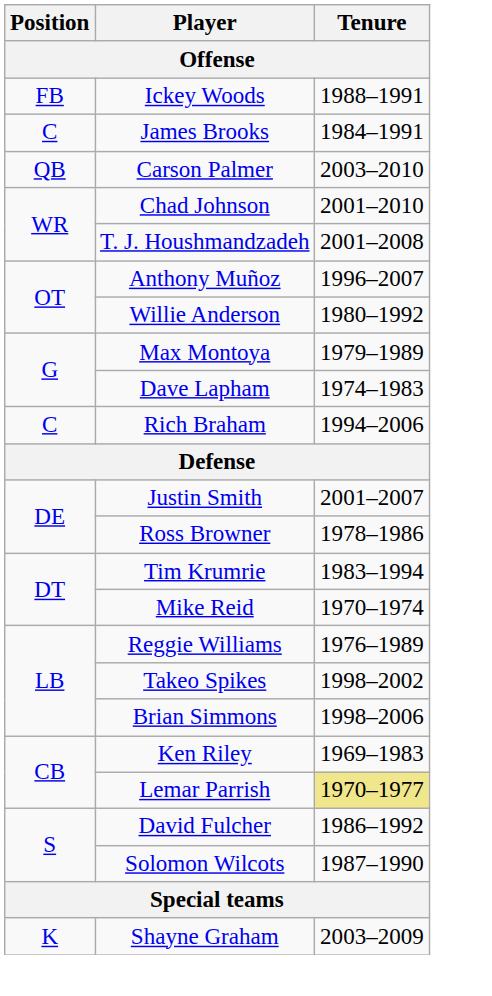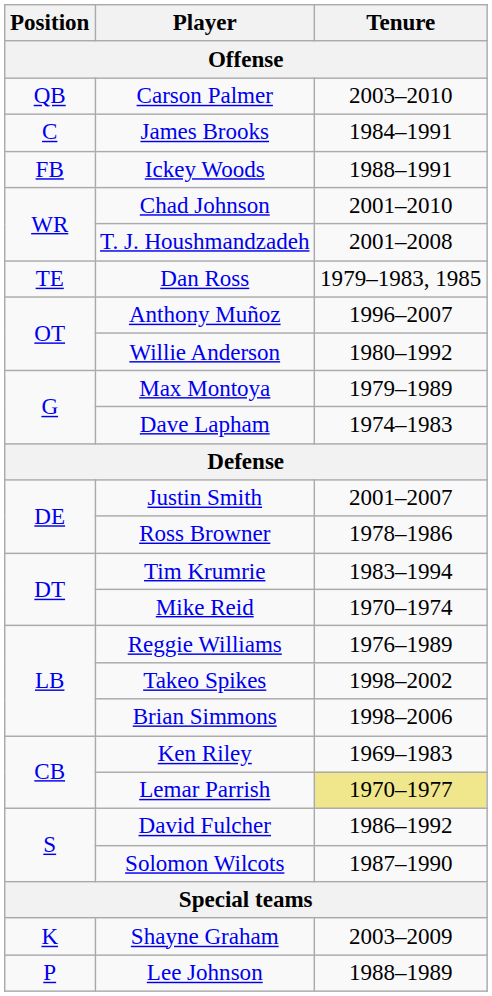rows swapped: Carson Palmer <-> Ickey Woods
+ row: TE | Dan Ross | 1979–1983, 1985
- row: C | Rich Braham | 1994–2006
+ row: P | Lee Johnson | 1988–1989
